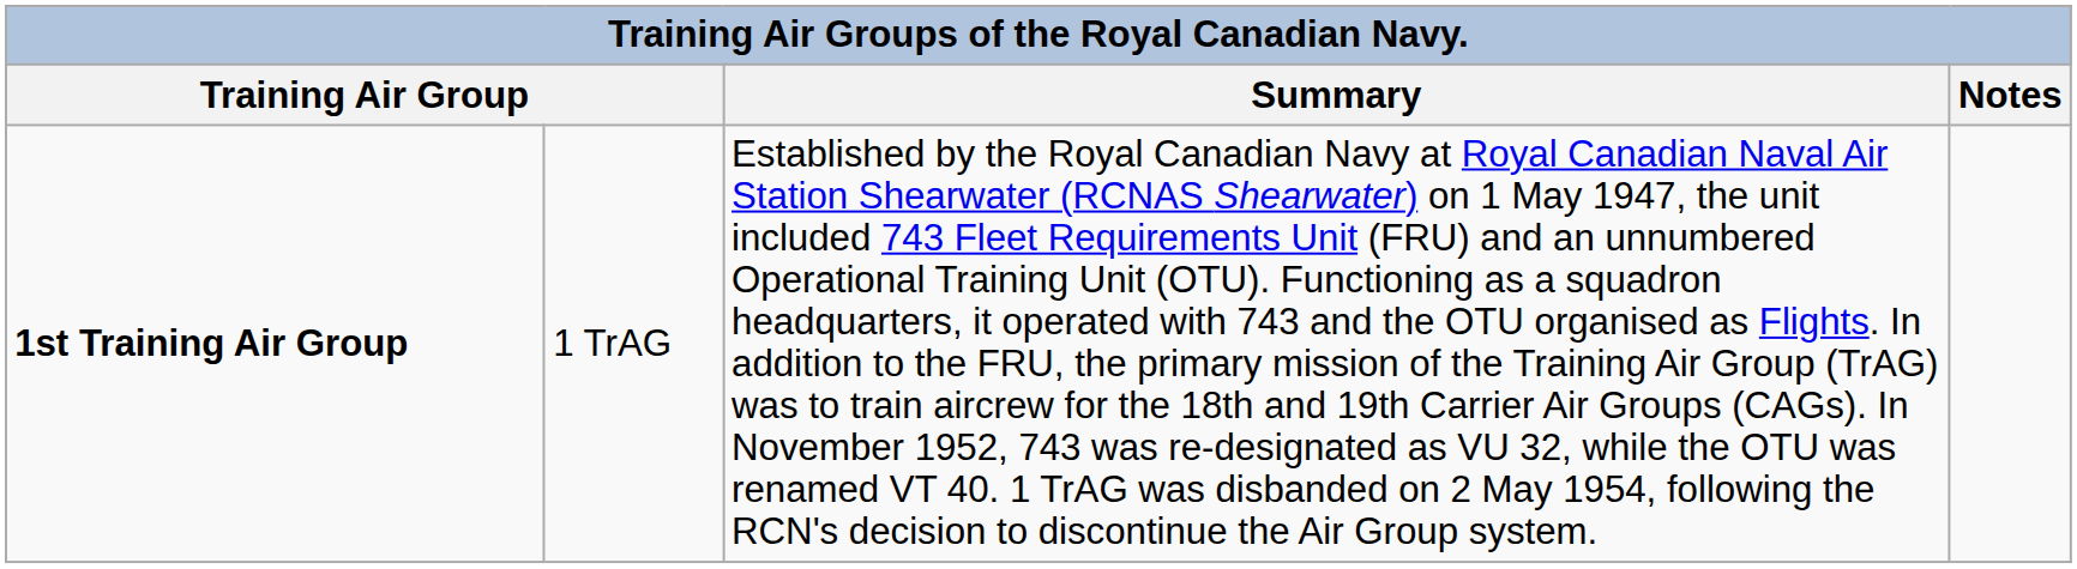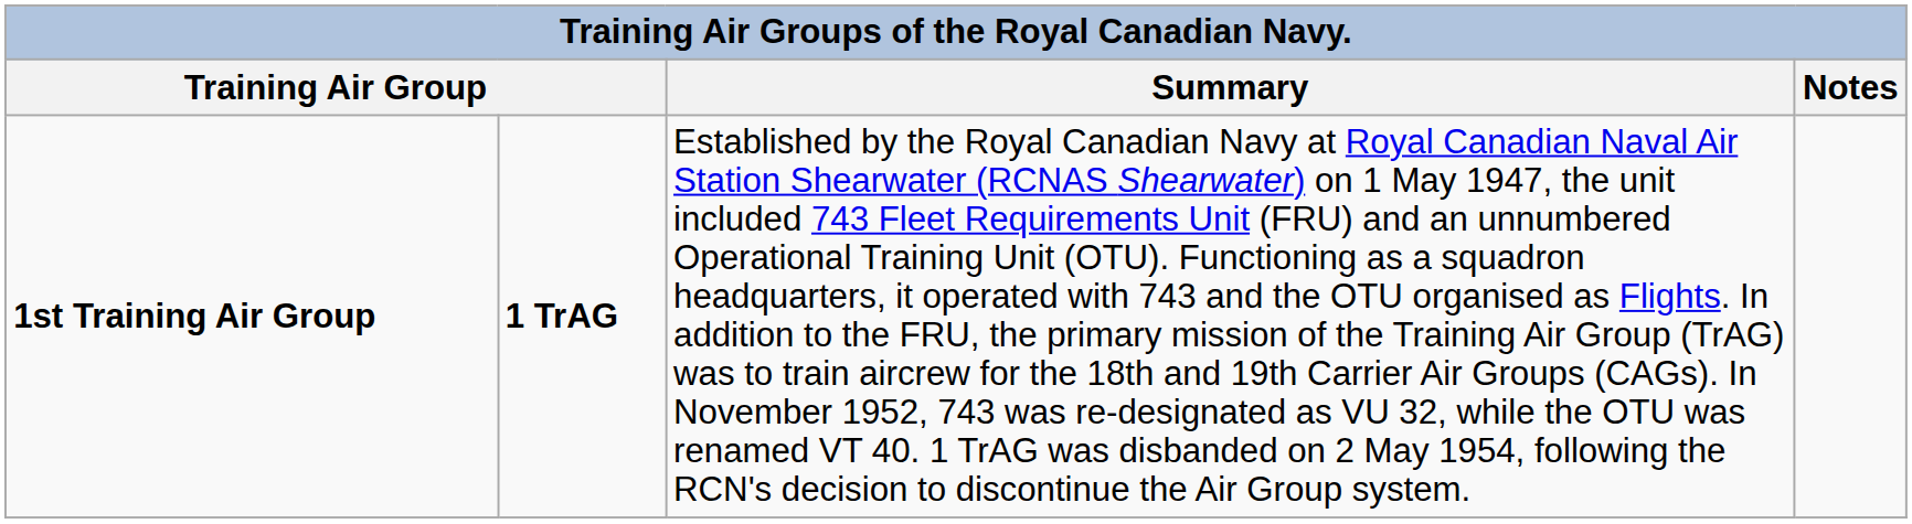1st Training Air Group | column 2: normal -> bold
